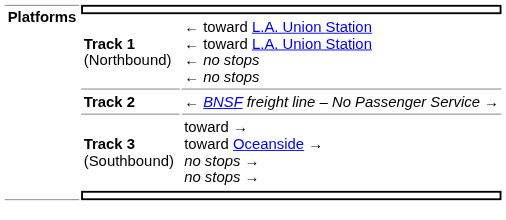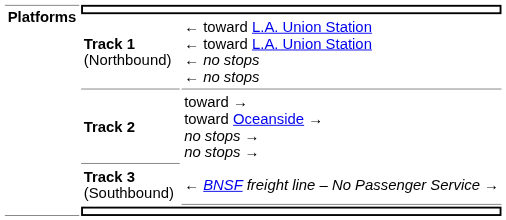Track 2 | column 3: ← BNSF freight line – No Passenger Service → -> toward → toward Oceanside → no stops → no stops →
Track 3 (Southbound) | column 3: toward → toward Oceanside → no stops → no stops → -> ← BNSF freight line – No Passenger Service →
